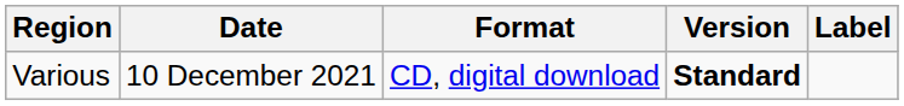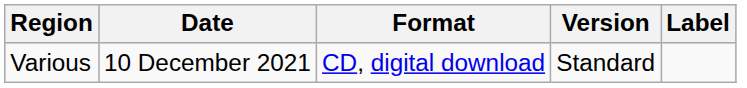Various | Version: bold -> normal
